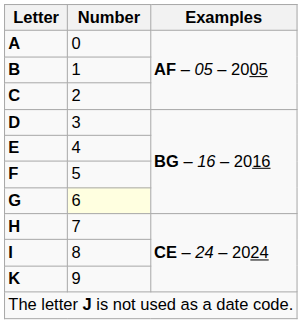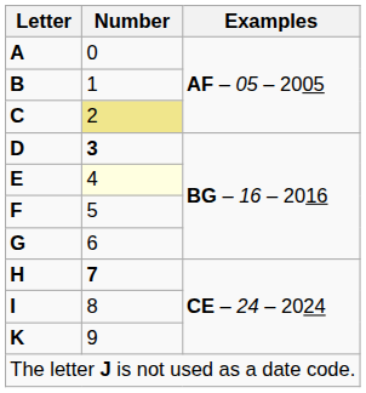C | Number: no background -> khaki background
D | Number: normal -> bold
E | Number: no background -> lightyellow background
G | Number: lightyellow background -> no background
H | Number: normal -> bold
